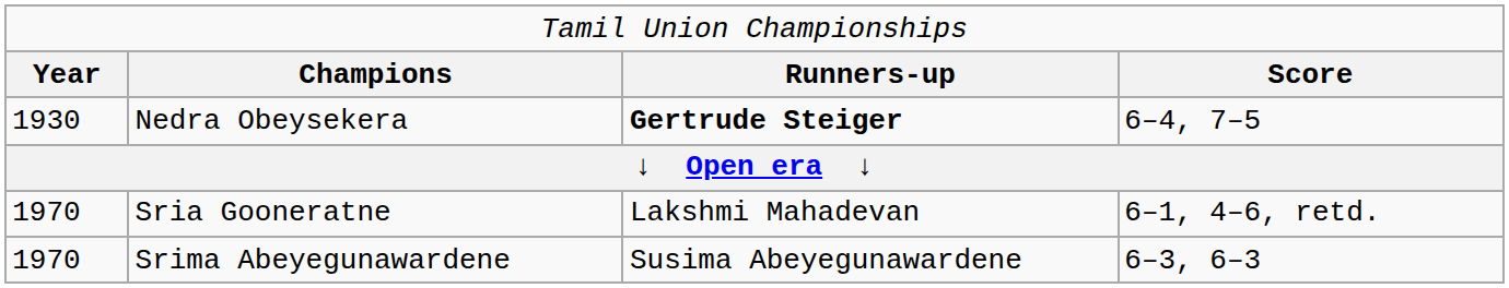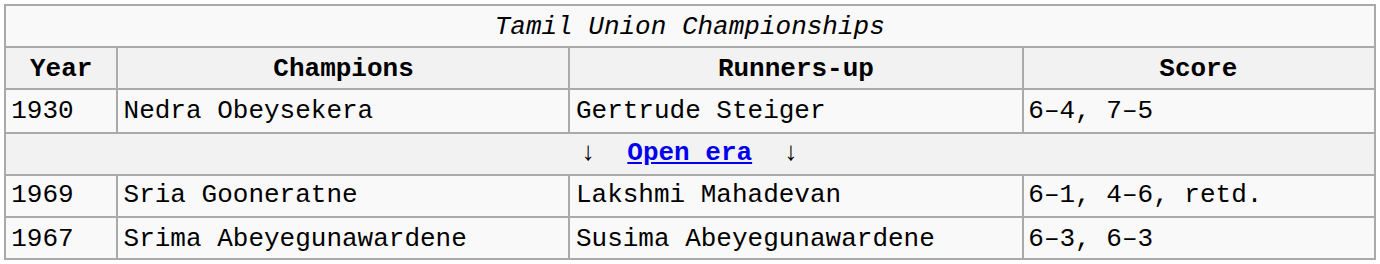Nedra Obeysekera | column 3: bold -> normal
Sria Gooneratne | column 1: 1970 -> 1969
Srima Abeyegunawardene | column 1: 1970 -> 1967
